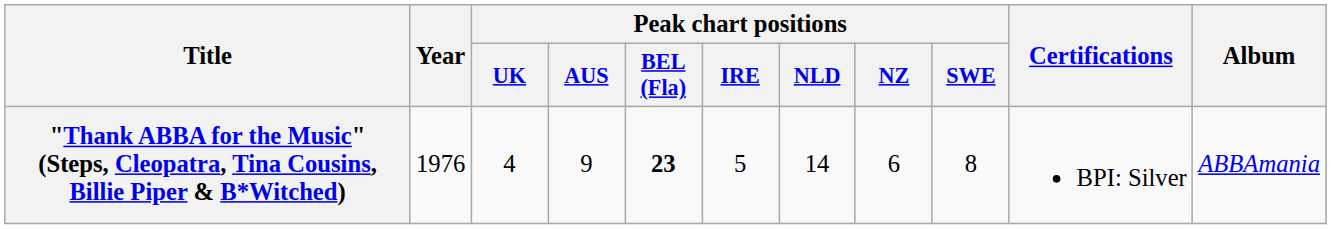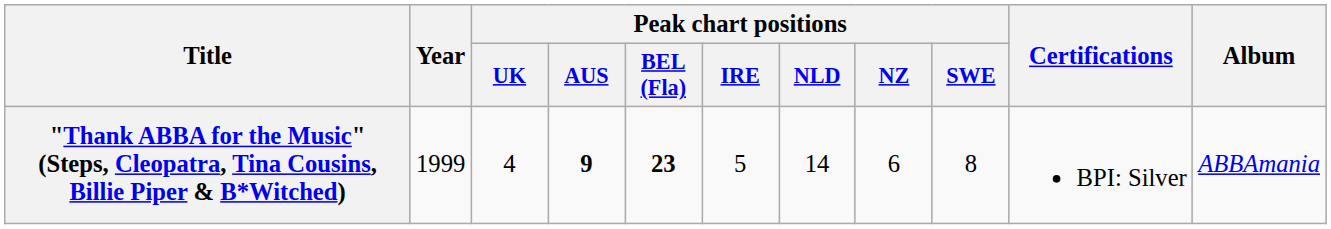row 3 | Year: 1976 -> 1999
row 3 | Peak chart positions / AUS: normal -> bold
